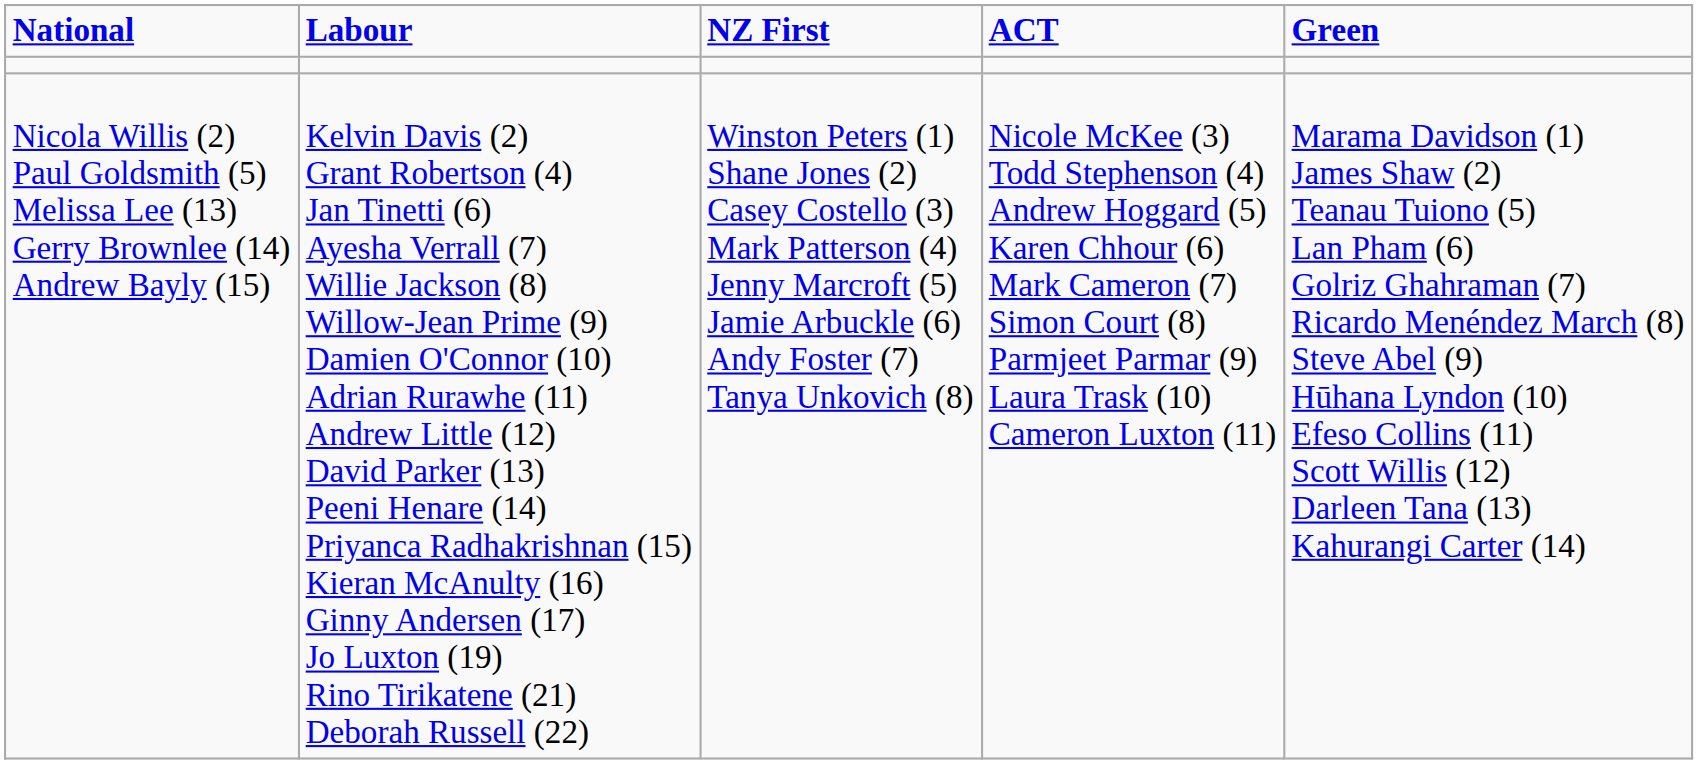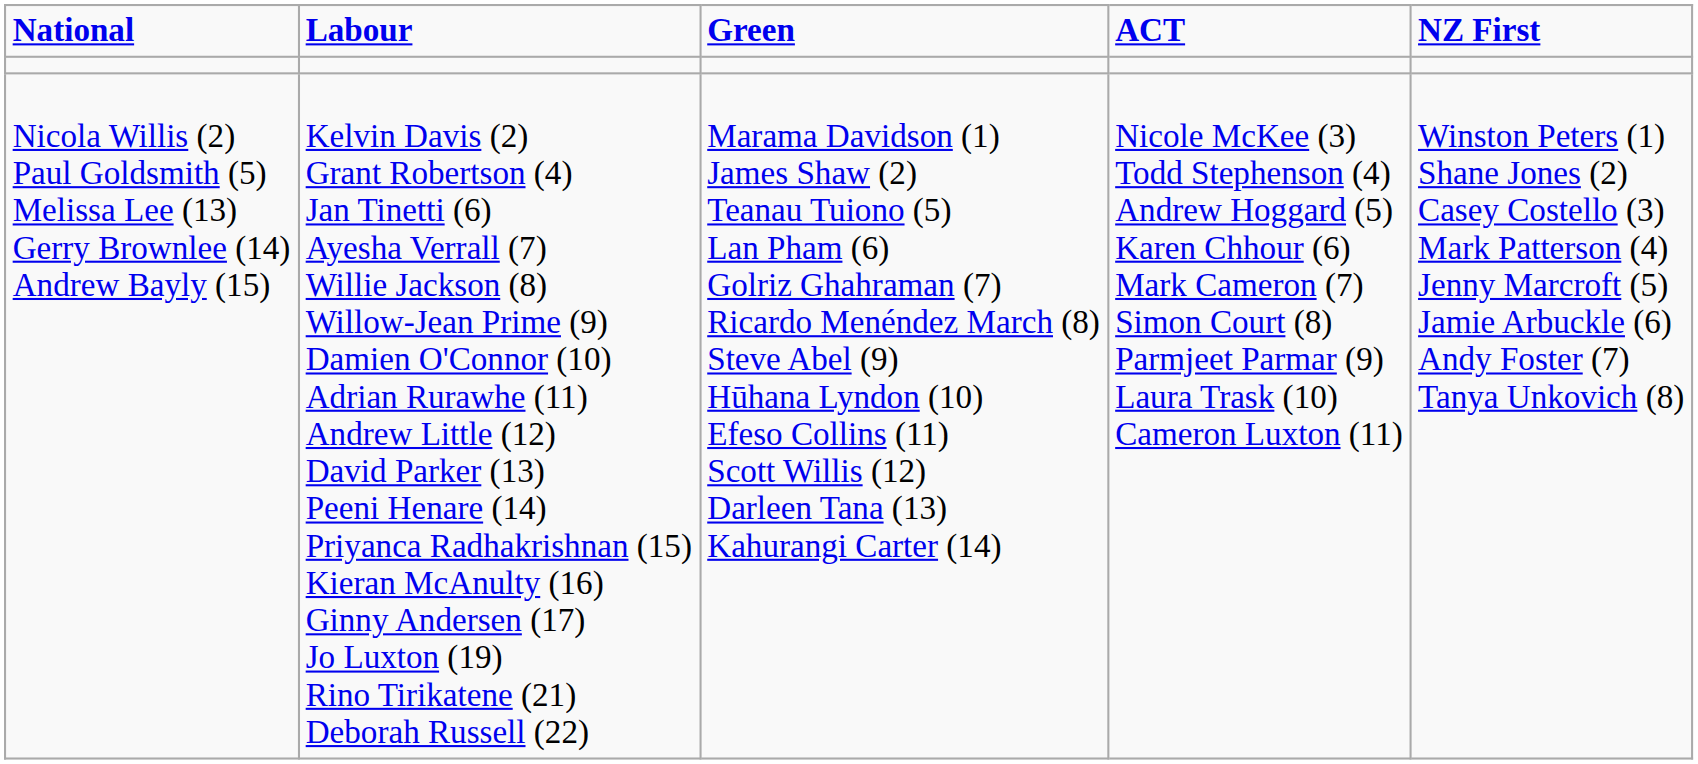columns swapped: Green <-> NZ First
